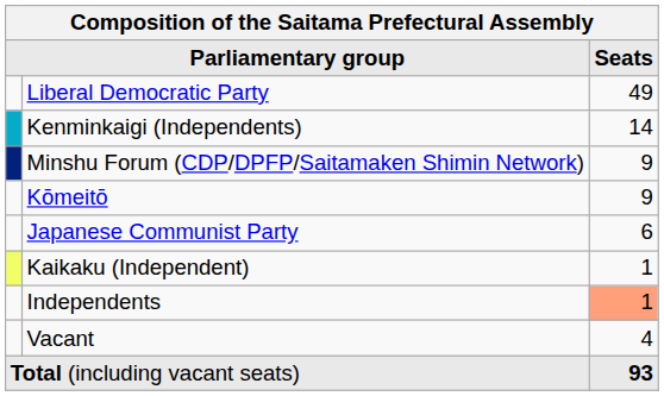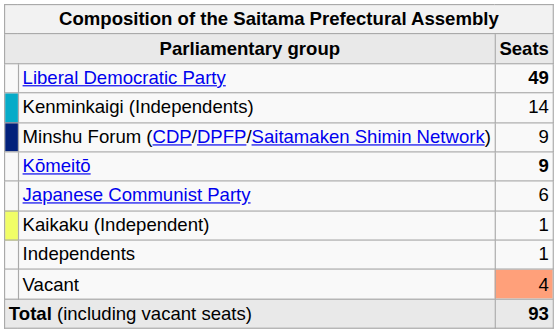Liberal Democratic Party | Seats: normal -> bold
Kōmeitō | Seats: normal -> bold
Independents | Seats: lightsalmon background -> no background
Vacant | Seats: no background -> lightsalmon background
